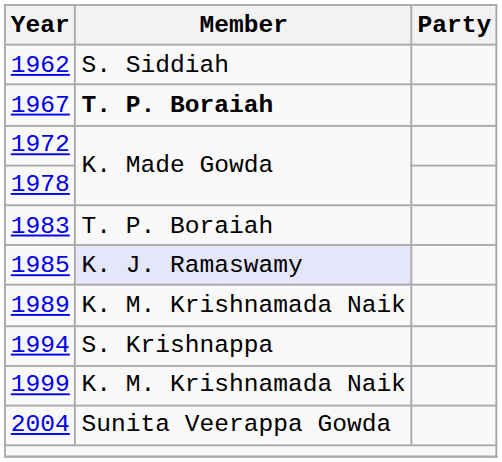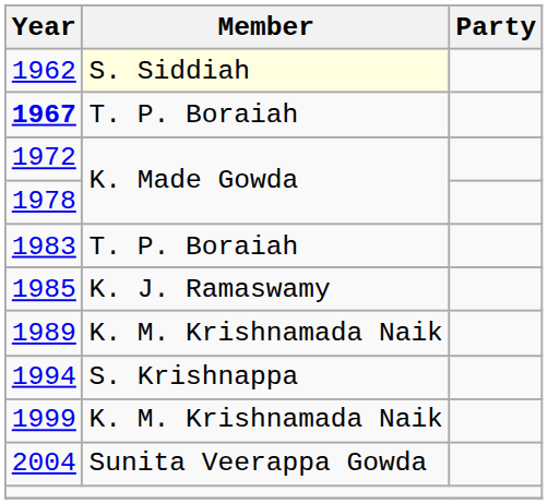1962 | Member: no background -> lightyellow background
1967 | Year: normal -> bold
1967 | Member: bold -> normal
1985 | Member: lavender background -> no background
